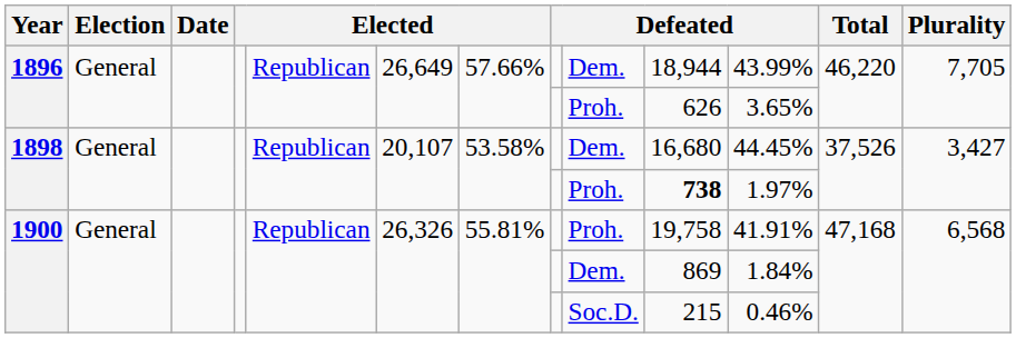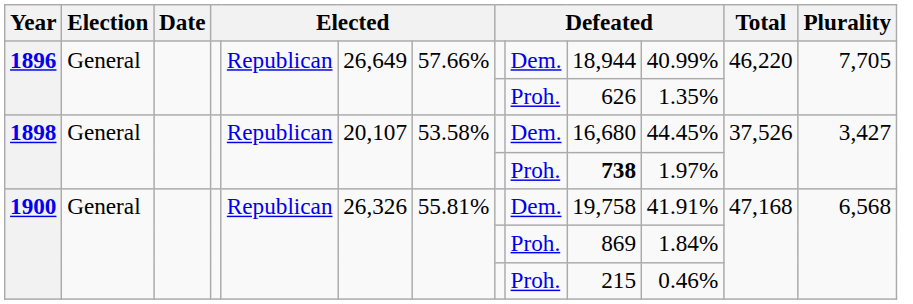row 2 | column 11: 43.99% -> 40.99%
row 3 | column 11: 3.65% -> 1.35%
row 6 | column 9: Proh. -> Dem.
row 7 | column 9: Dem. -> Proh.
row 8 | column 9: Soc.D. -> Proh.
